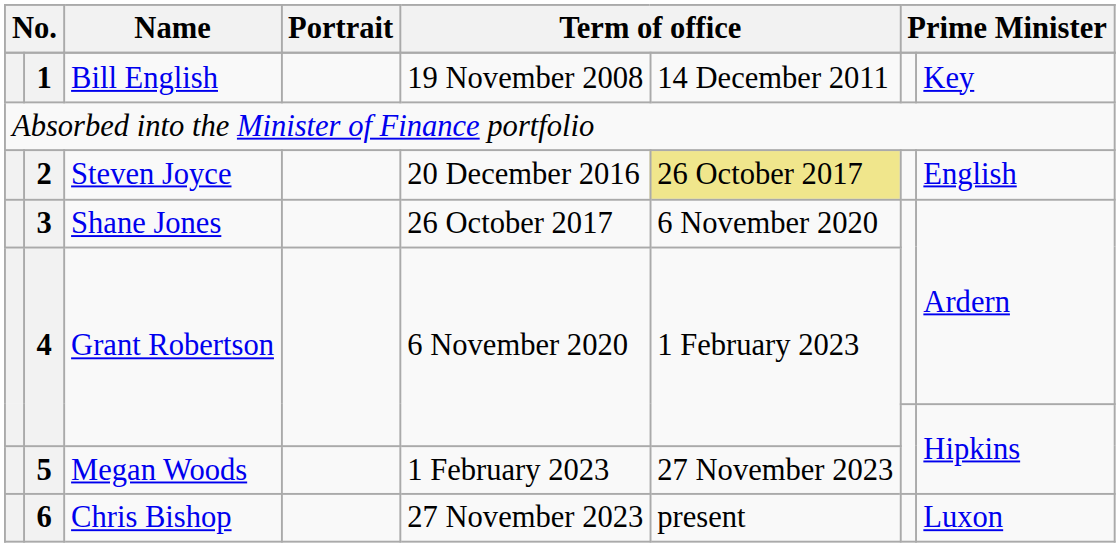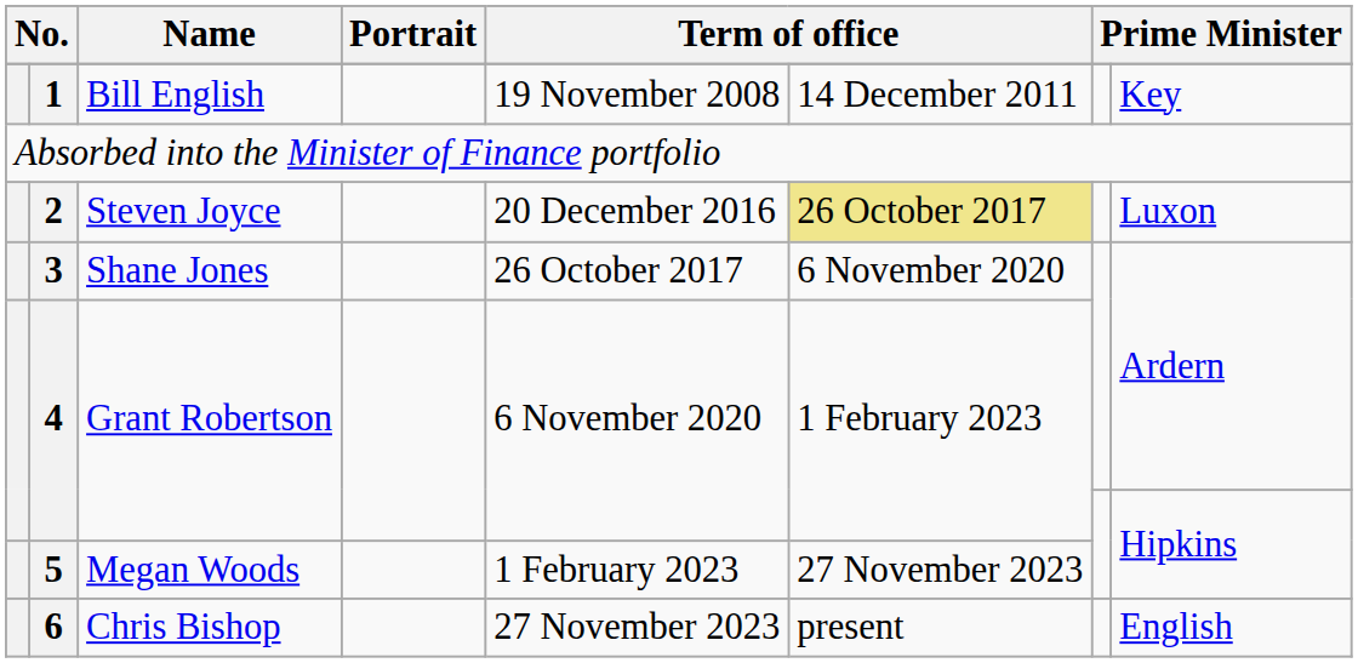2 | column 8: English -> Luxon
6 | column 8: Luxon -> English
